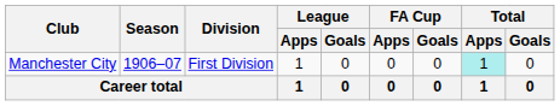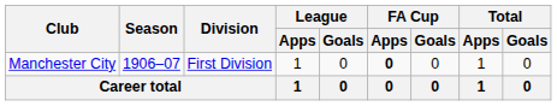Manchester City | FA Cup / Apps: normal -> bold
Manchester City | Total / Apps: paleturquoise background -> no background
